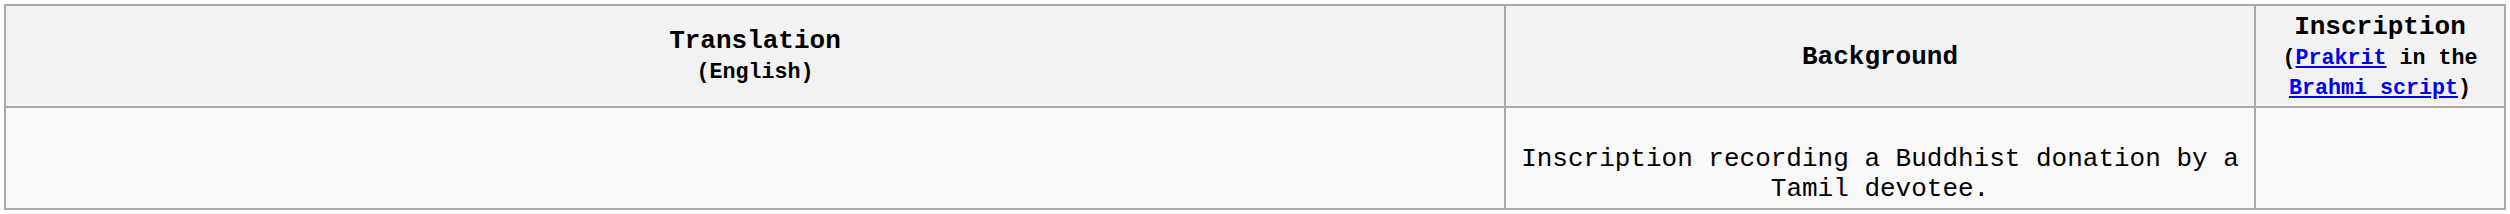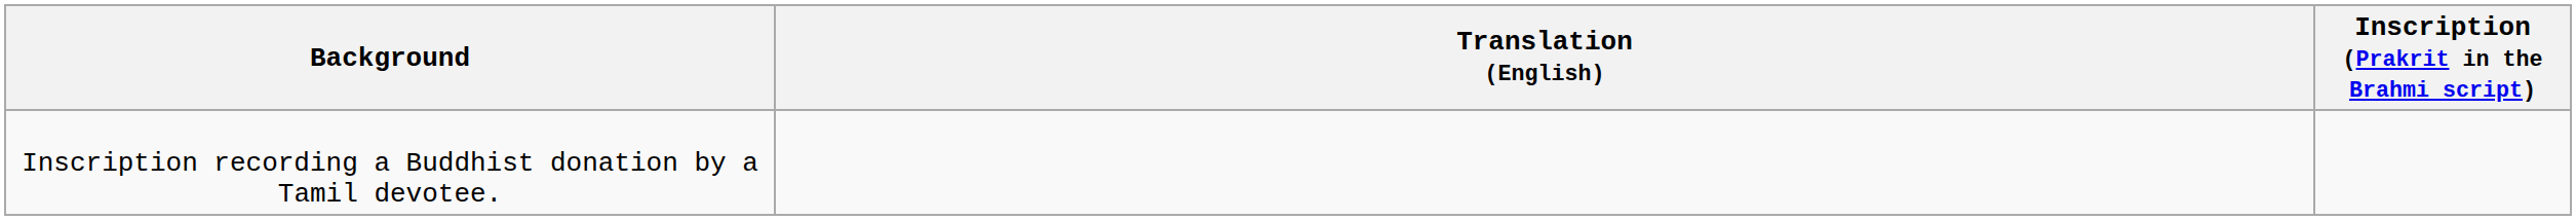columns swapped: Background <-> Translation (English)
